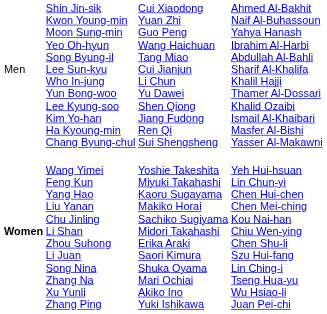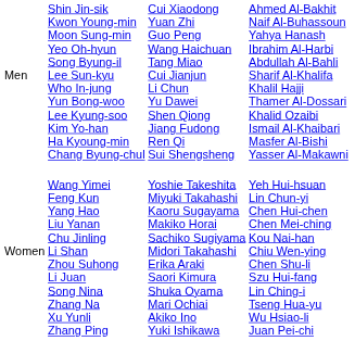Women | column 1: bold -> normal
